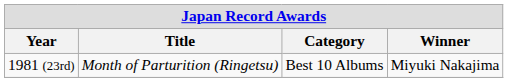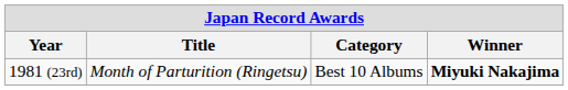1981 (23rd) | Winner: normal -> bold
